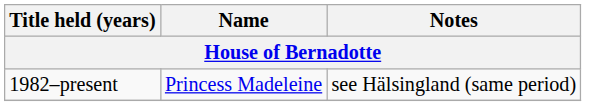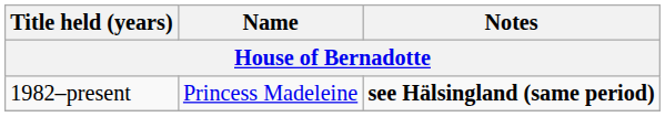1982–present | Notes: normal -> bold
